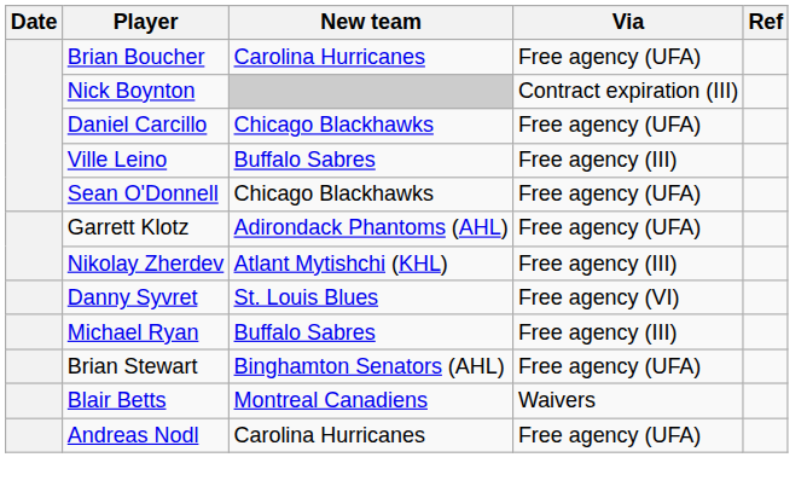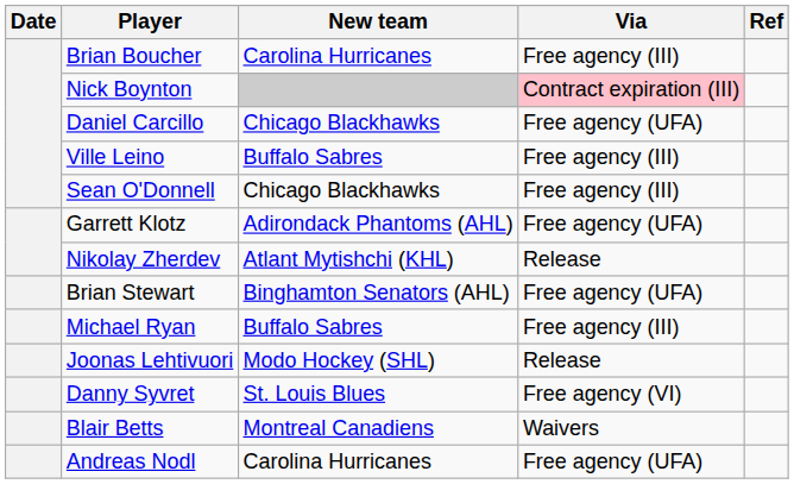Brian Boucher | Via: Free agency (UFA) -> Free agency (III)
Nick Boynton | Via: no background -> pink background
Sean O'Donnell | Via: Free agency (UFA) -> Free agency (III)
Nikolay Zherdev | Via: Free agency (III) -> Release
rows swapped: Danny Syvret <-> Brian Stewart
+ row: Joonas Lehtivuori | Modo Hockey (SHL) | Release
